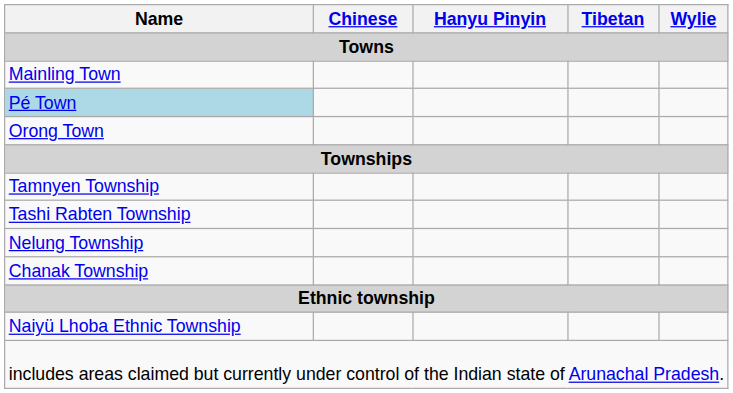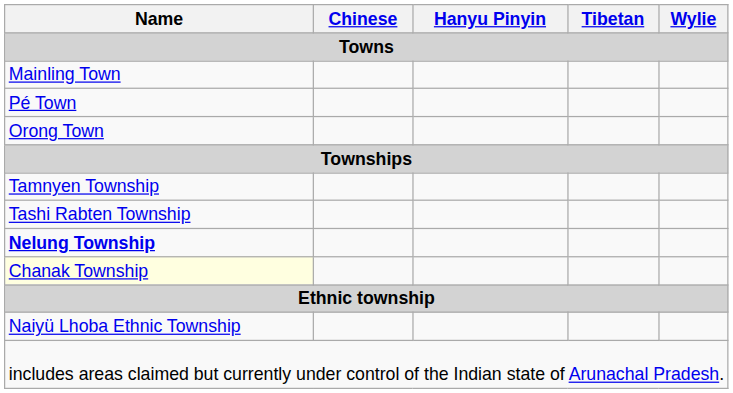Pé Town | Name: lightblue background -> no background
Nelung Township | Name: normal -> bold
Chanak Township | Name: no background -> lightyellow background
